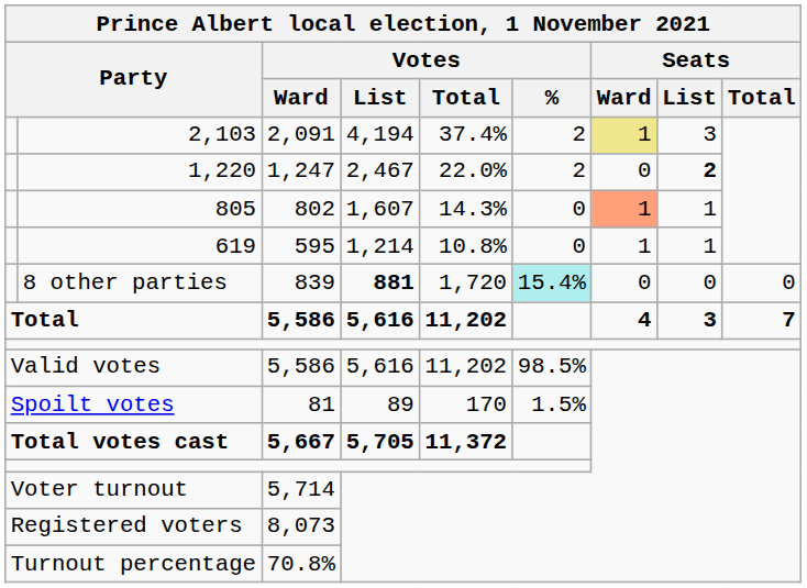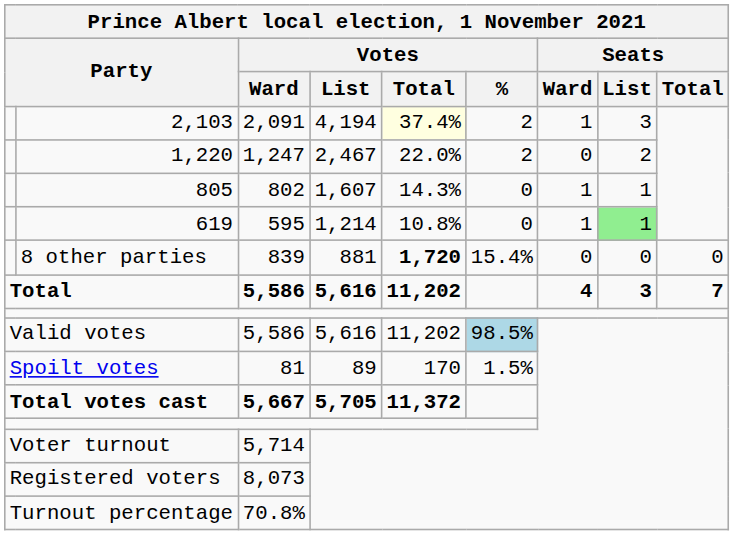2,103 | Votes / Total: no background -> lightyellow background
2,103 | Seats / Ward: khaki background -> no background
1,220 | Seats / List: bold -> normal
805 | Seats / Ward: lightsalmon background -> no background
619 | Seats / List: no background -> lightgreen background
8 other parties | Votes / List: bold -> normal
8 other parties | Votes / Total: normal -> bold
8 other parties | Votes / %: paleturquoise background -> no background
Valid votes | Votes / %: no background -> lightblue background
